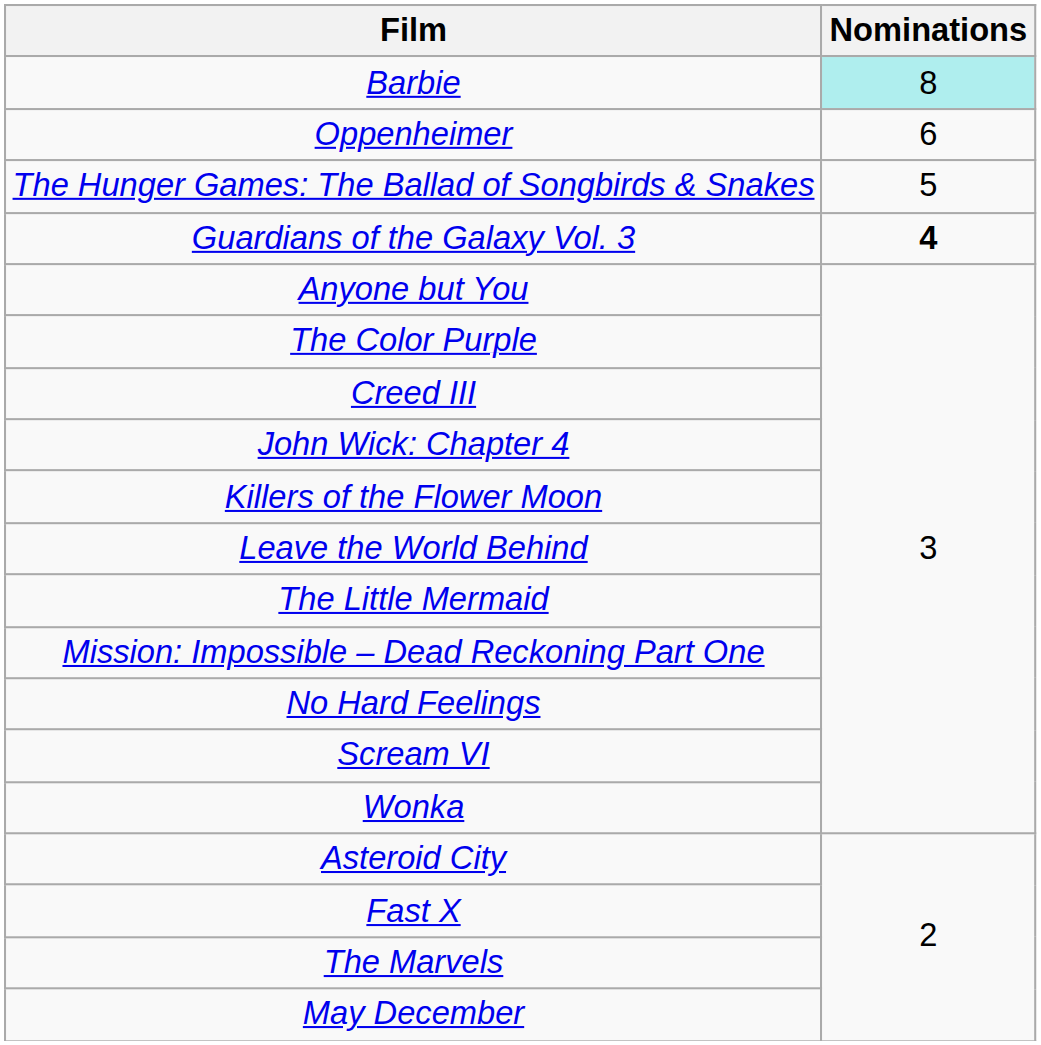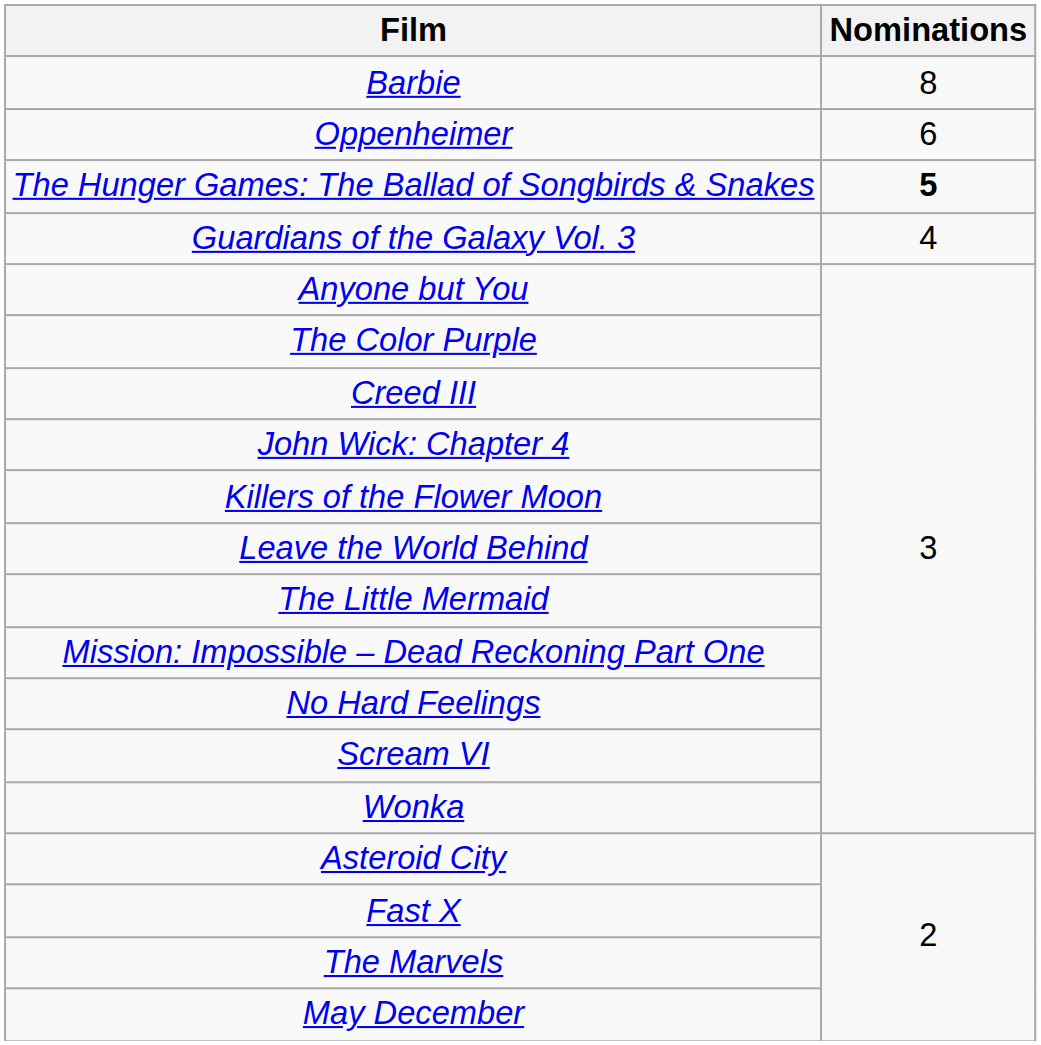Barbie | Nominations: paleturquoise background -> no background
The Hunger Games: The Ballad of Songbirds & Snakes | Nominations: normal -> bold
Guardians of the Galaxy Vol. 3 | Nominations: bold -> normal
